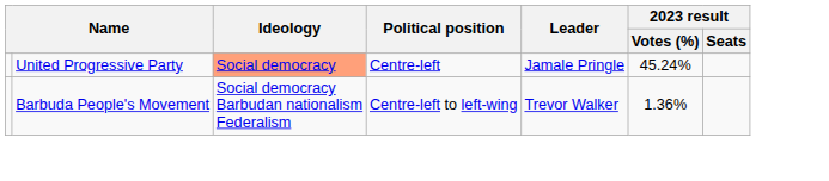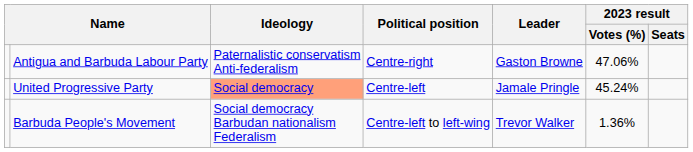+ row: Antigua and Barbuda Labour Party | Paternalistic conservatism Anti-federalism | Centre-right | Gaston Browne | 47.06%
